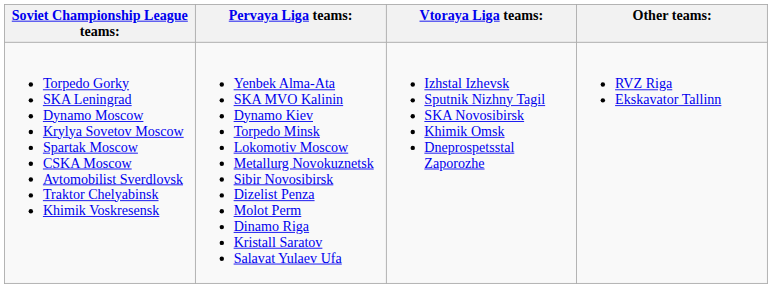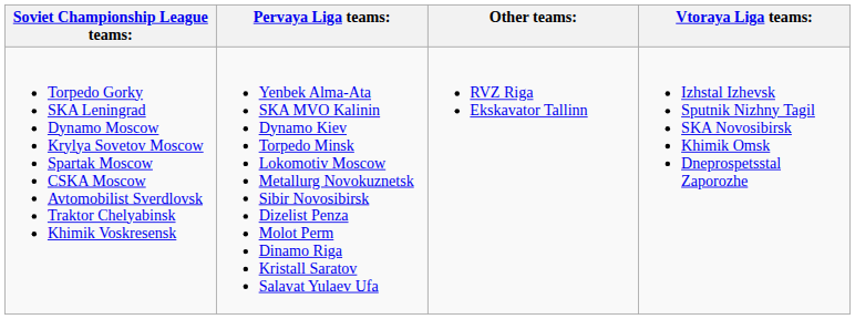columns swapped: Vtoraya Liga teams: <-> Other teams:
